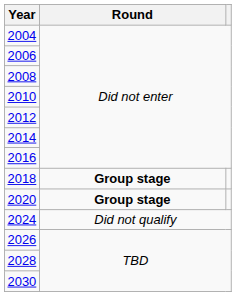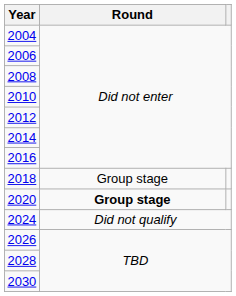2018 | Round: bold -> normal
